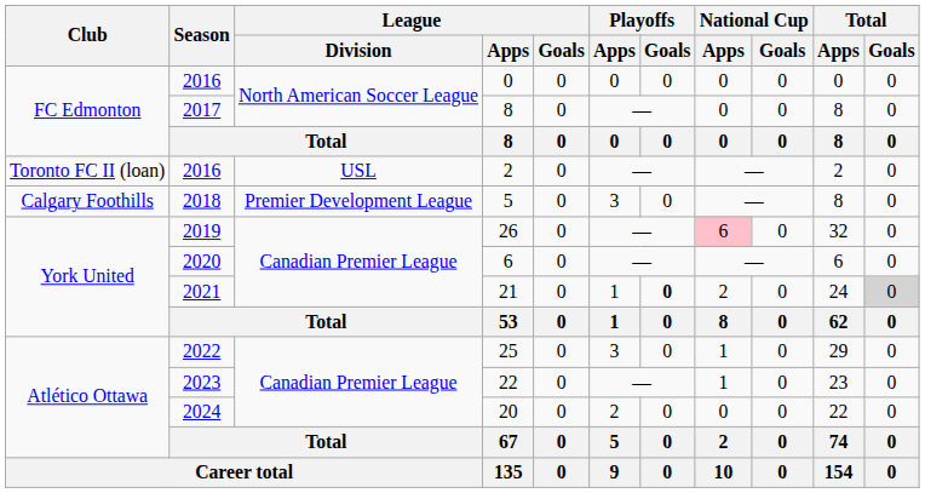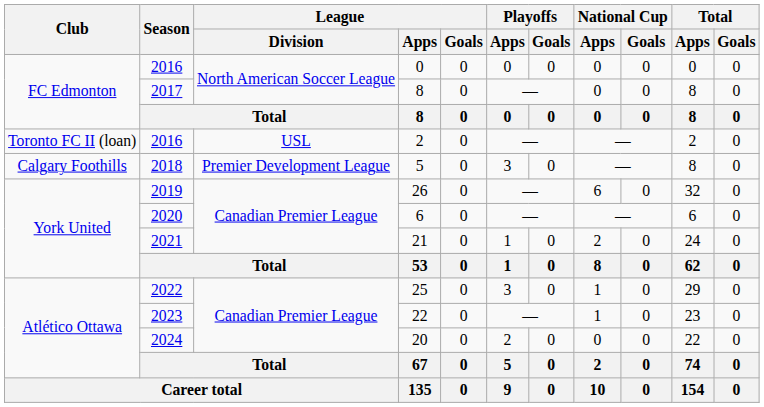26 | National Cup / Apps: pink background -> no background
21 | Playoffs / Goals: bold -> normal
21 | Total / Goals: lightgrey background -> no background
